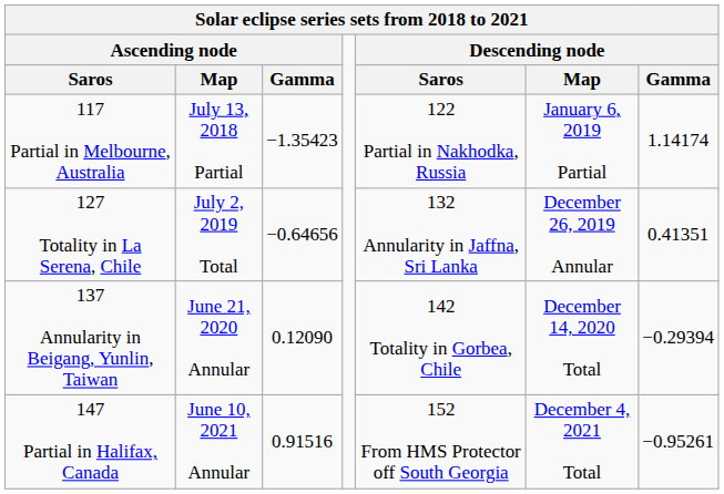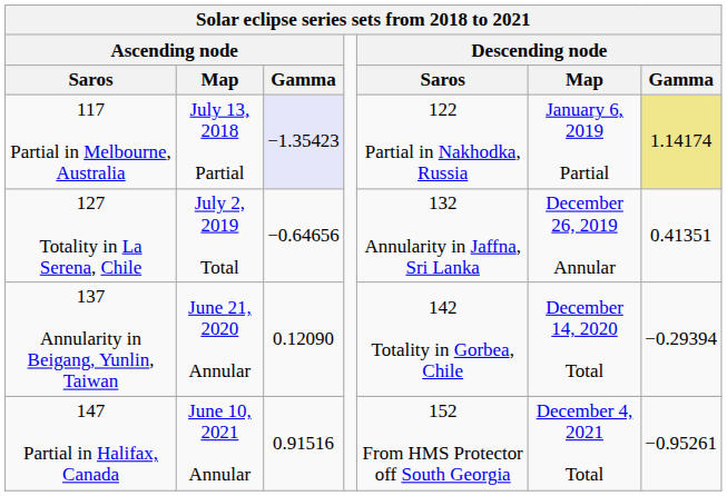117 Partial in Melbourne, Australia | Ascending node / Gamma: no background -> lavender background
117 Partial in Melbourne, Australia | Descending node / Gamma: no background -> khaki background
